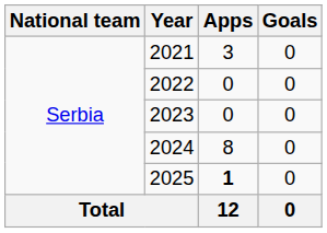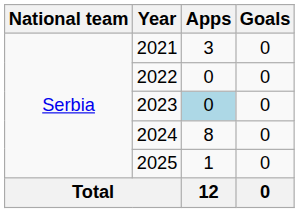2023 | Apps: no background -> lightblue background
2025 | Apps: bold -> normal
